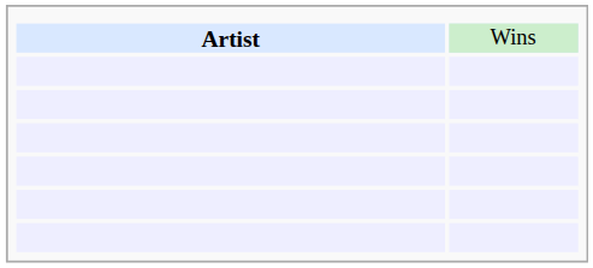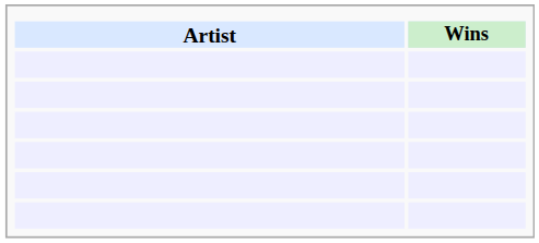Artist | column 2: normal -> bold
